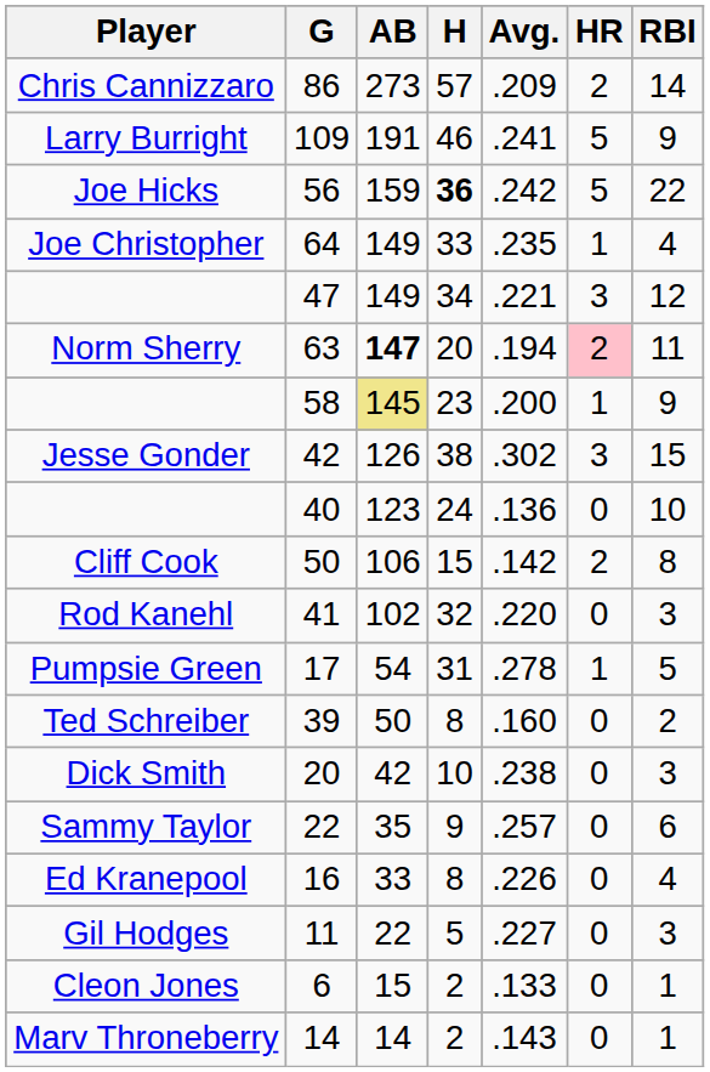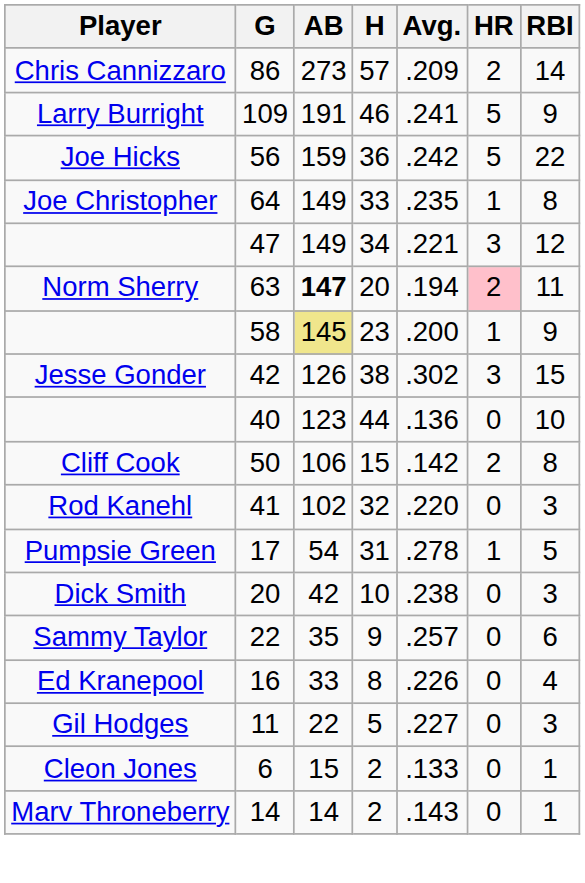56 | H: bold -> normal
64 | RBI: 4 -> 8
40 | H: 24 -> 44
- row: Ted Schreiber | 39 | 50 | 8 | .160 | 0 | 2
